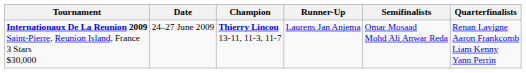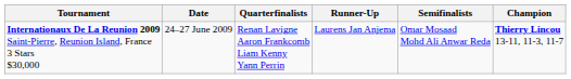columns swapped: Champion <-> Quarterfinalists
